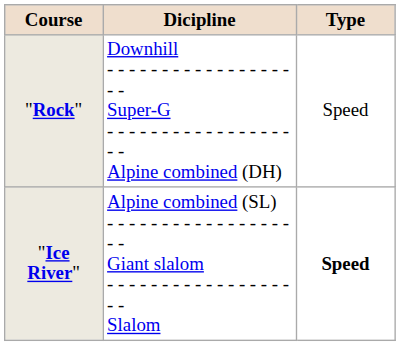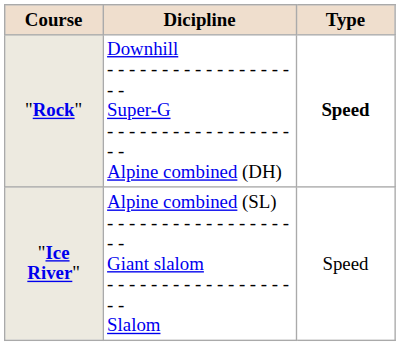row 2 | Type: normal -> bold
row 3 | Type: bold -> normal
